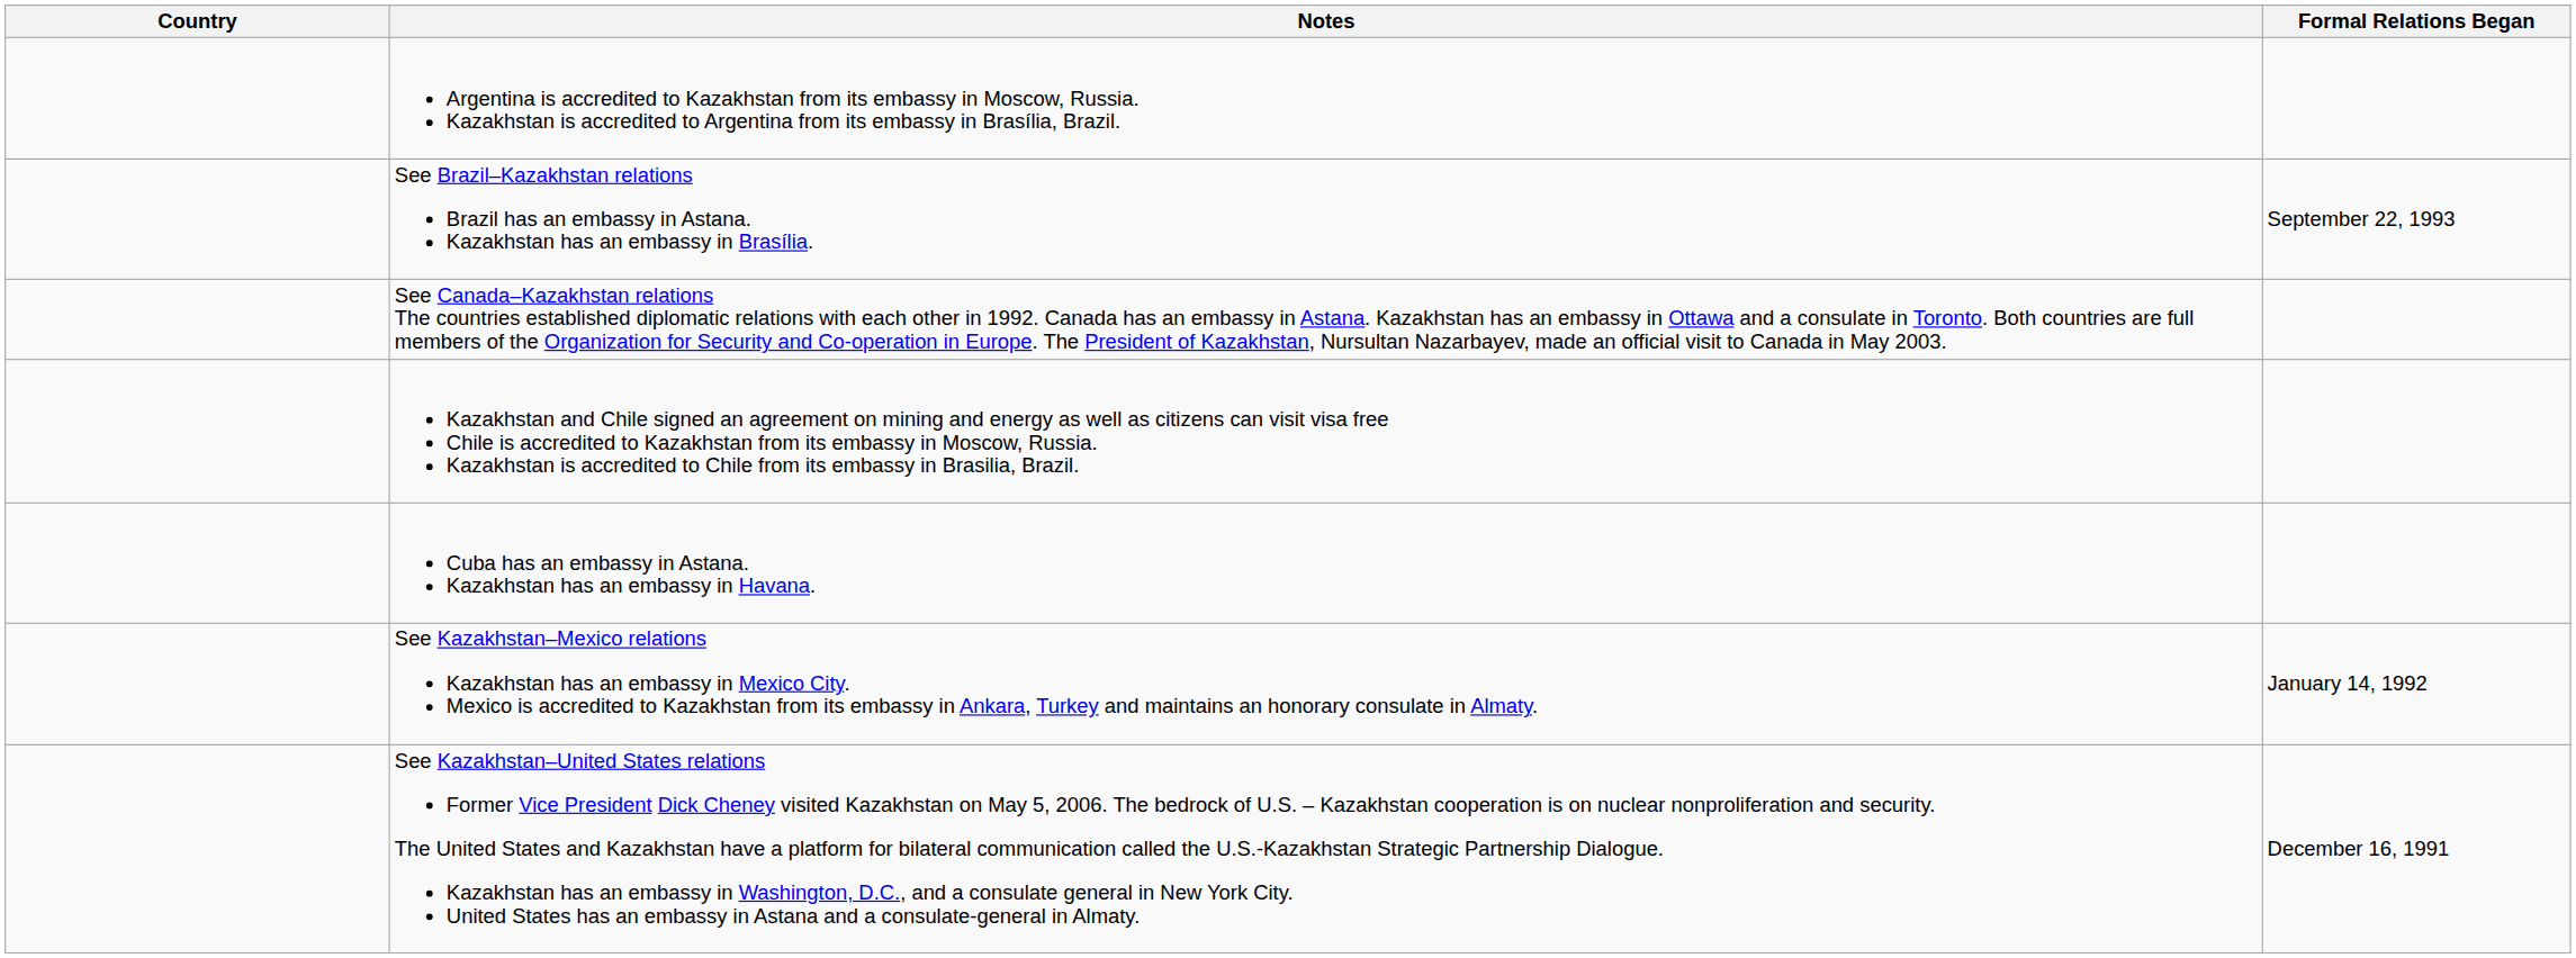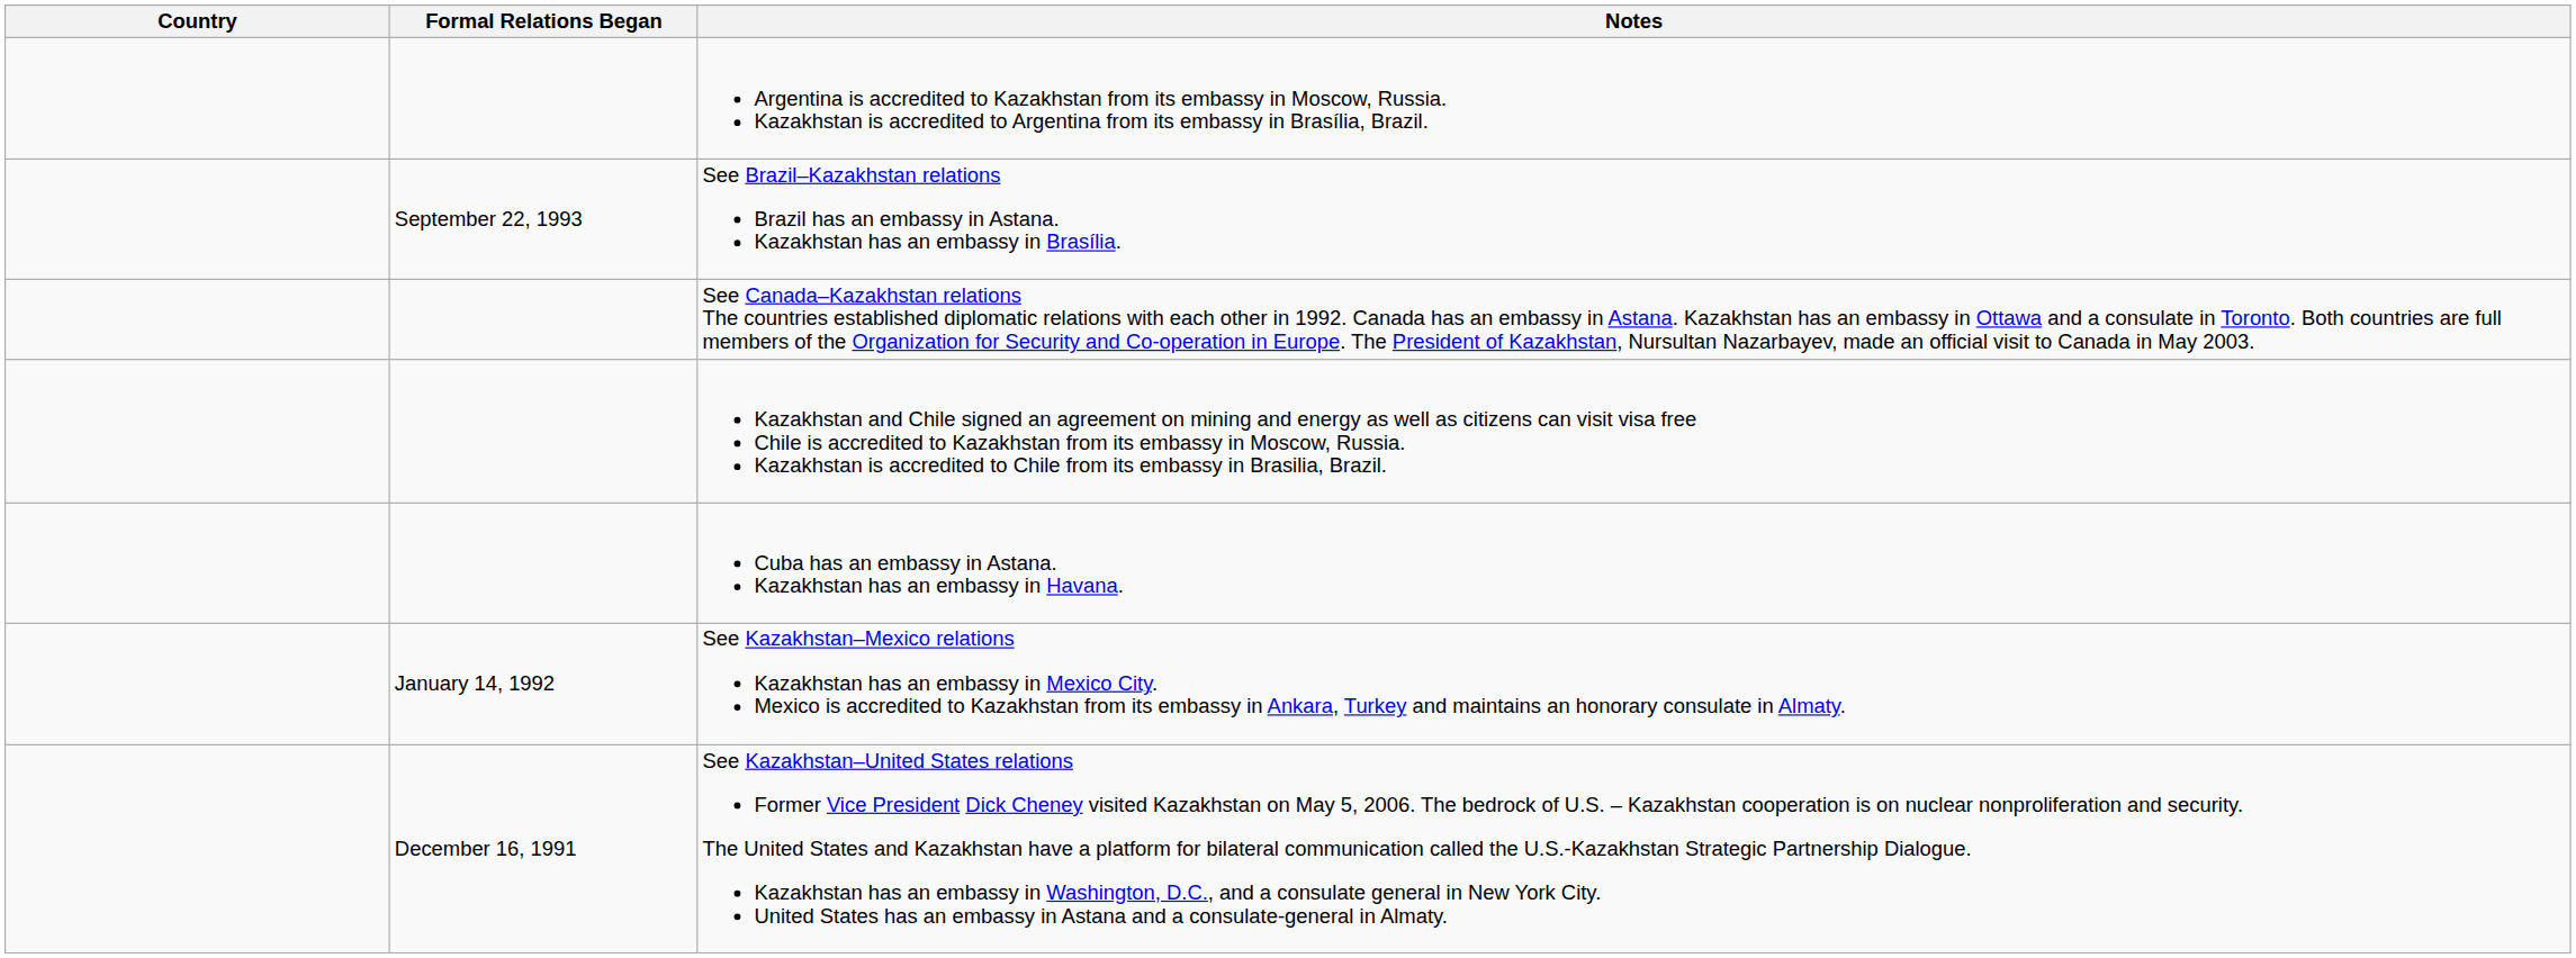columns swapped: Formal Relations Began <-> Notes
